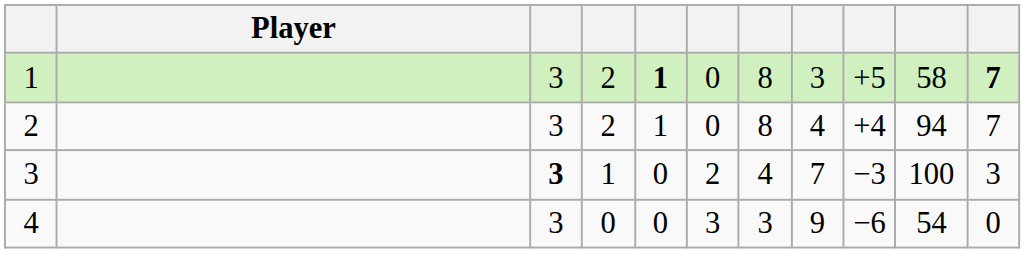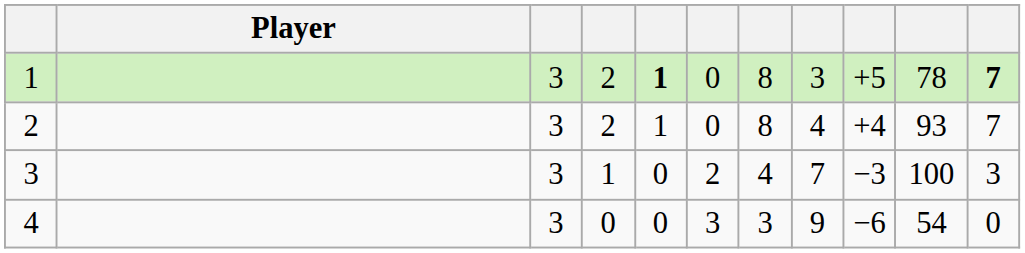row 2 | column 10: 58 -> 78
row 3 | column 10: 94 -> 93
row 4 | column 3: bold -> normal
